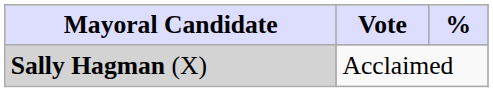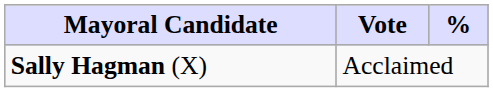Sally Hagman (X) | Mayoral Candidate: lightgrey background -> no background
